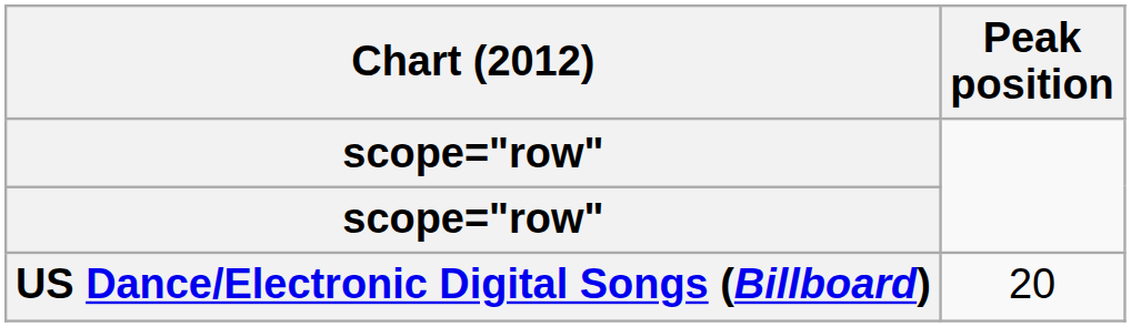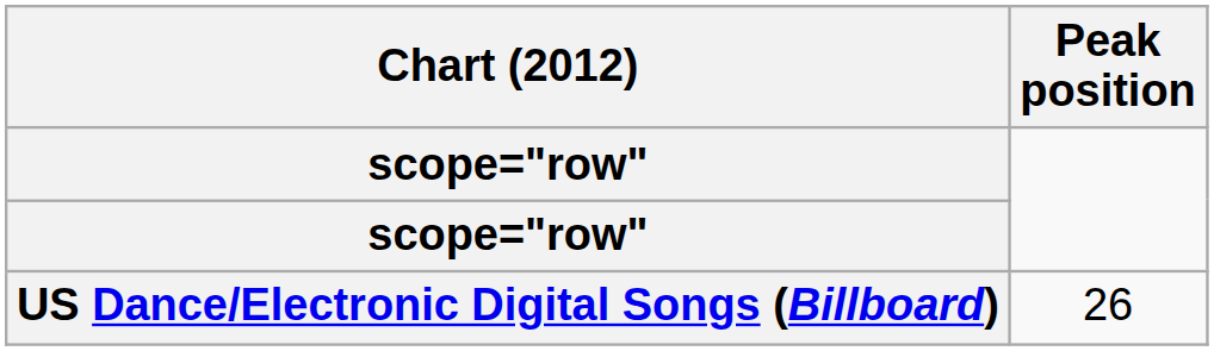US Dance/Electronic Digital Songs (Billboard) | Peak position: 20 -> 26
